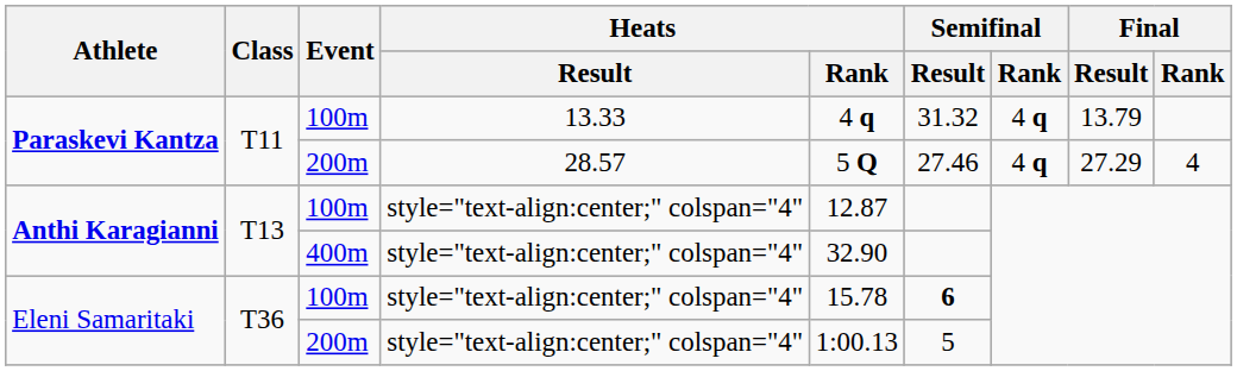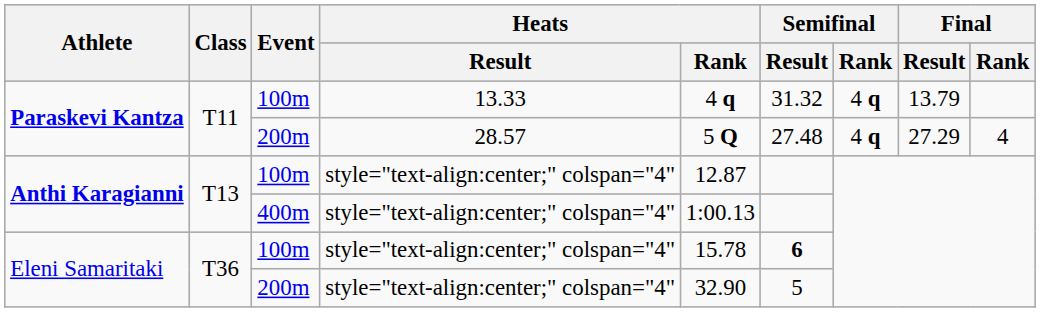Paraskevi Kantza / 200m | Semifinal / Result: 27.46 -> 27.48
Anthi Karagianni / 400m | Heats / Rank: 32.90 -> 1:00.13
Eleni Samaritaki / 200m | Heats / Rank: 1:00.13 -> 32.90
